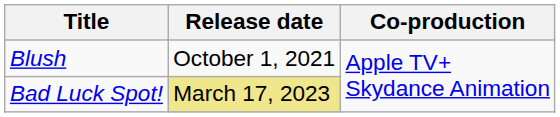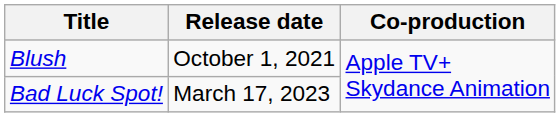Bad Luck Spot! | Release date: khaki background -> no background
